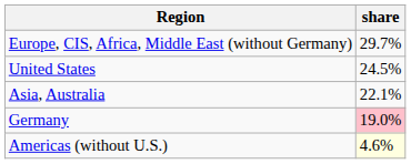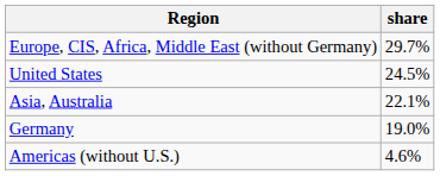Germany | share: pink background -> no background
Americas (without U.S.) | share: lightyellow background -> no background
